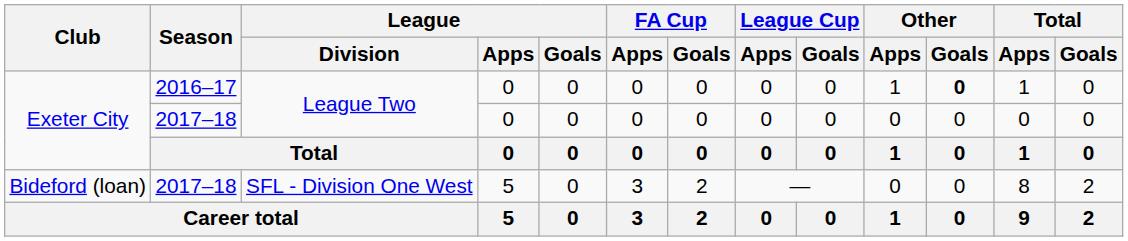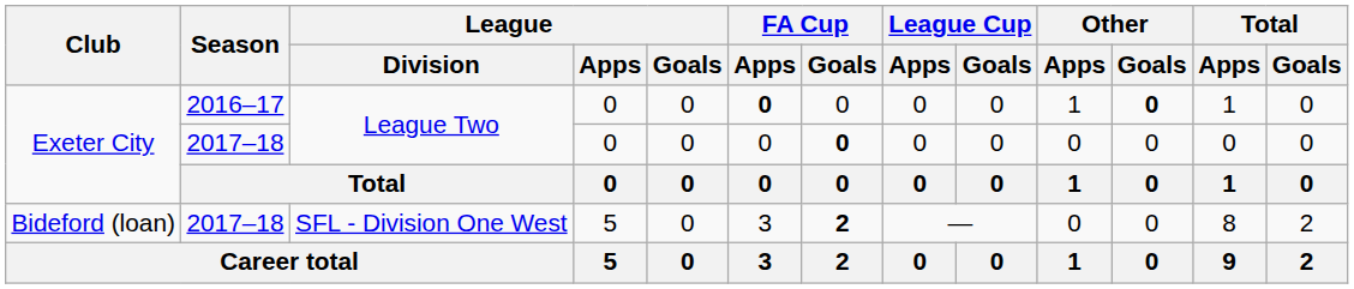Exeter City / 2016–17 | FA Cup / Apps: normal -> bold
Exeter City / 2017–18 | FA Cup / Goals: normal -> bold
Bideford (loan) | FA Cup / Goals: normal -> bold
